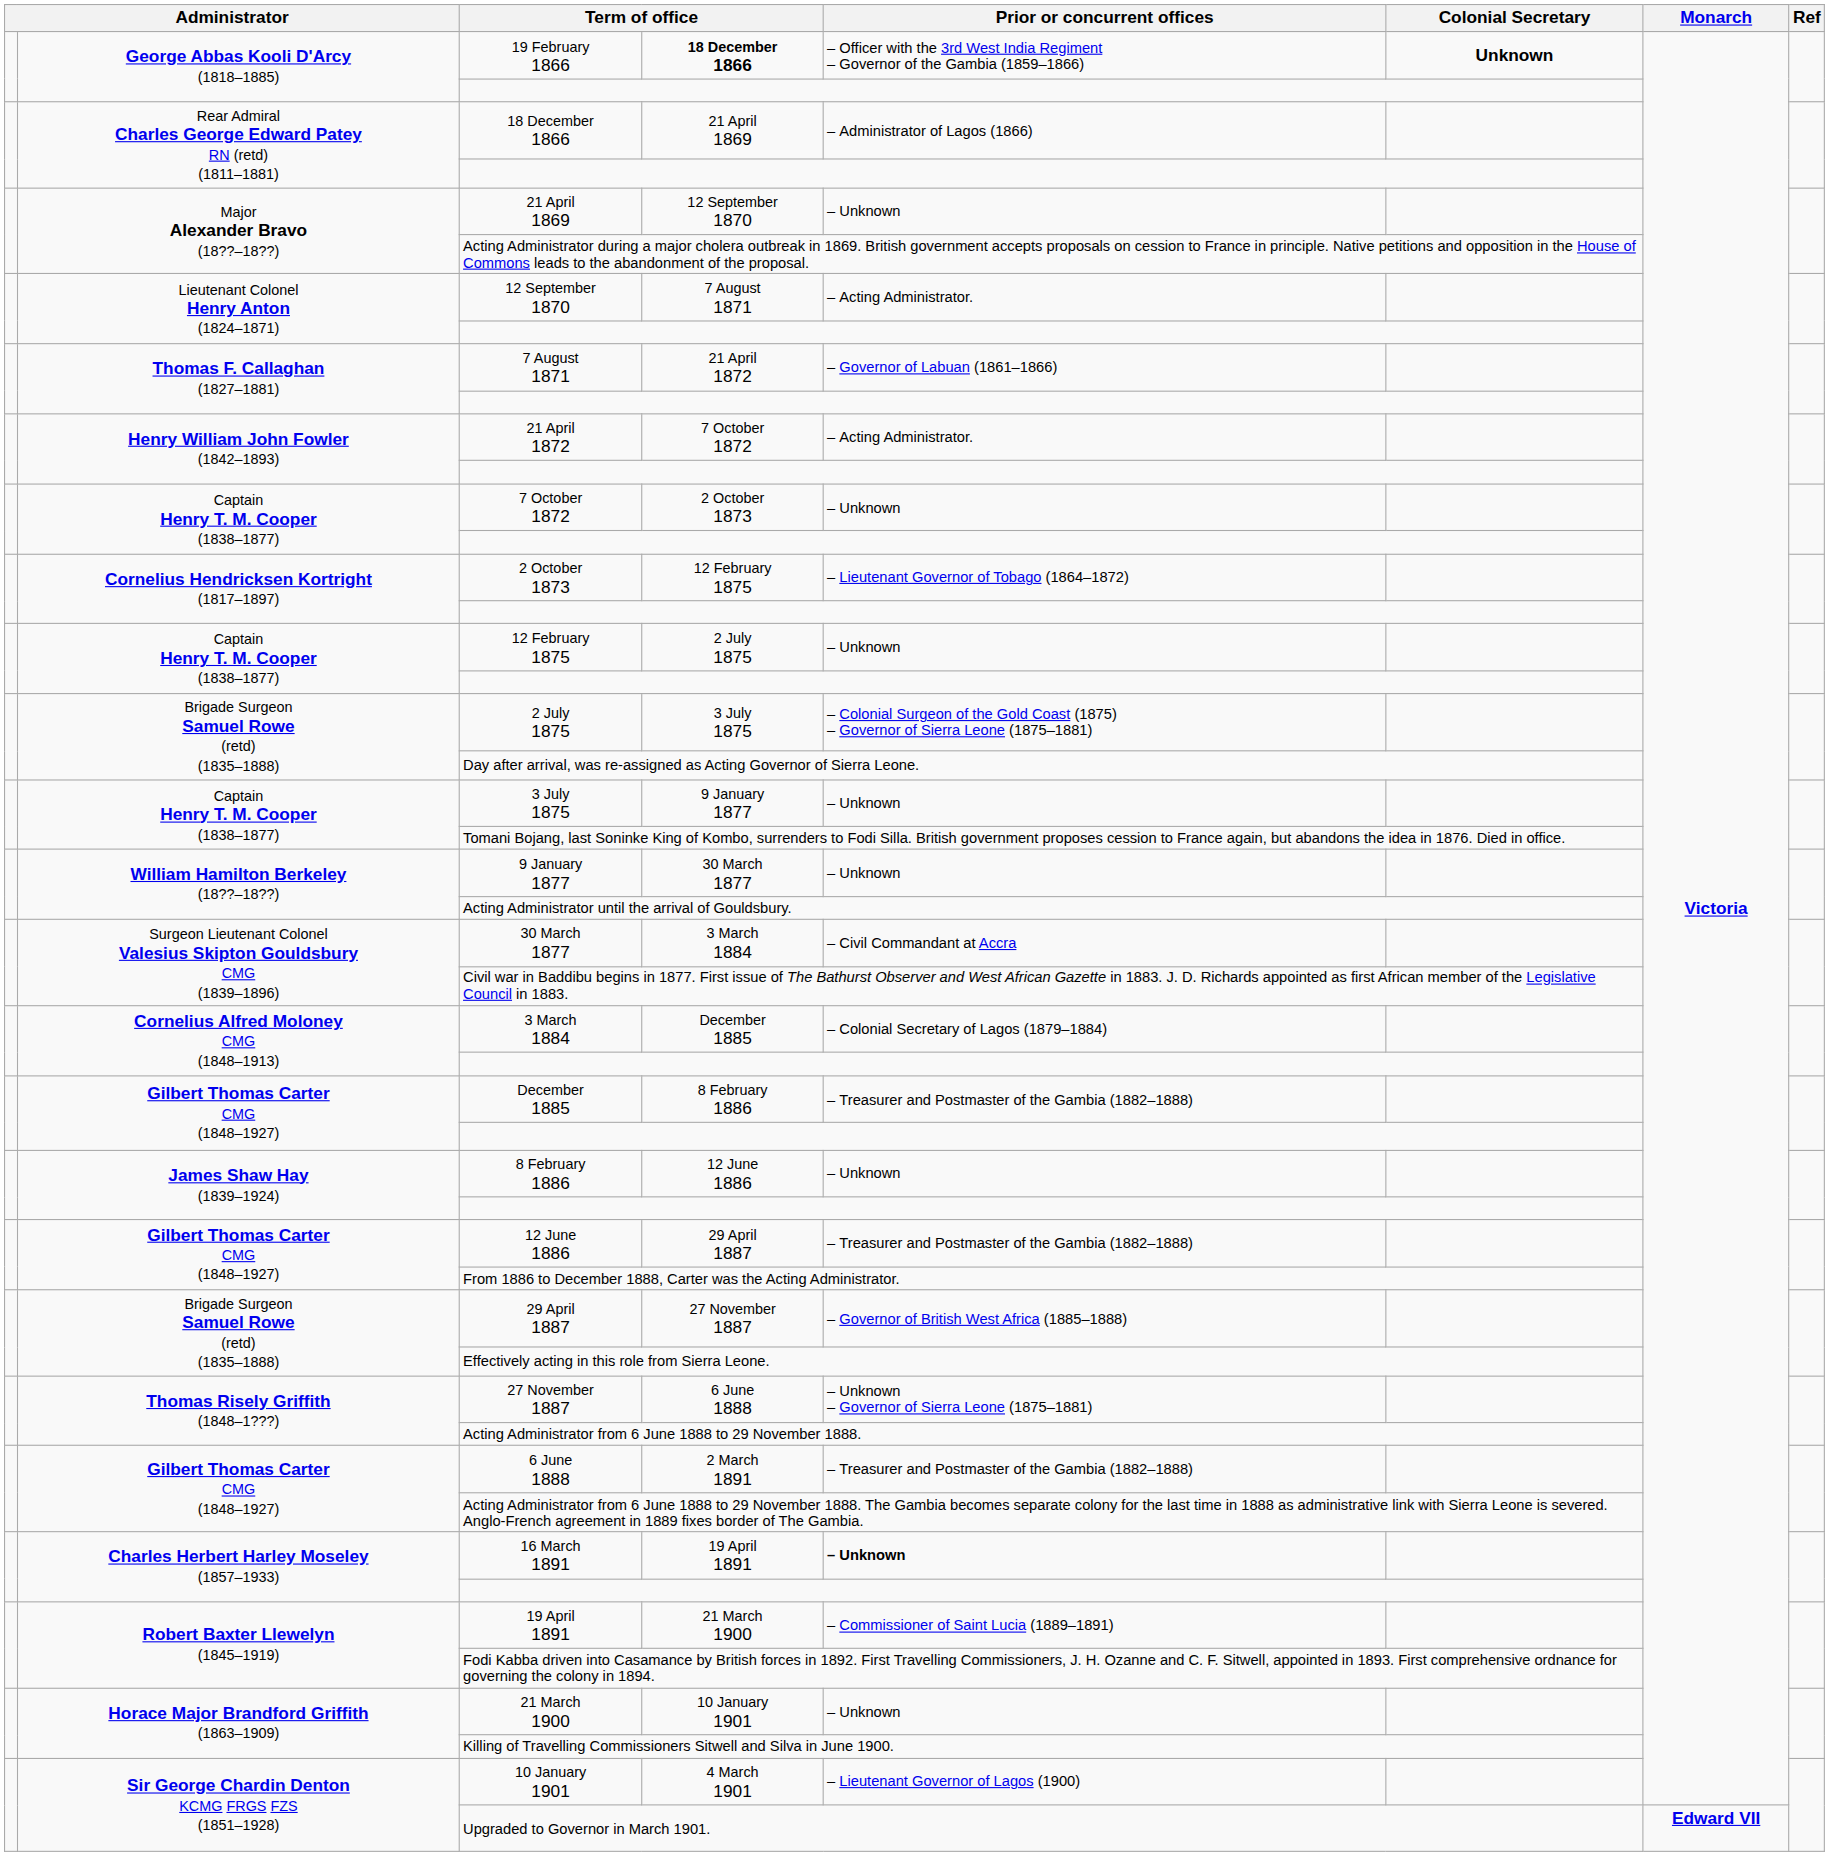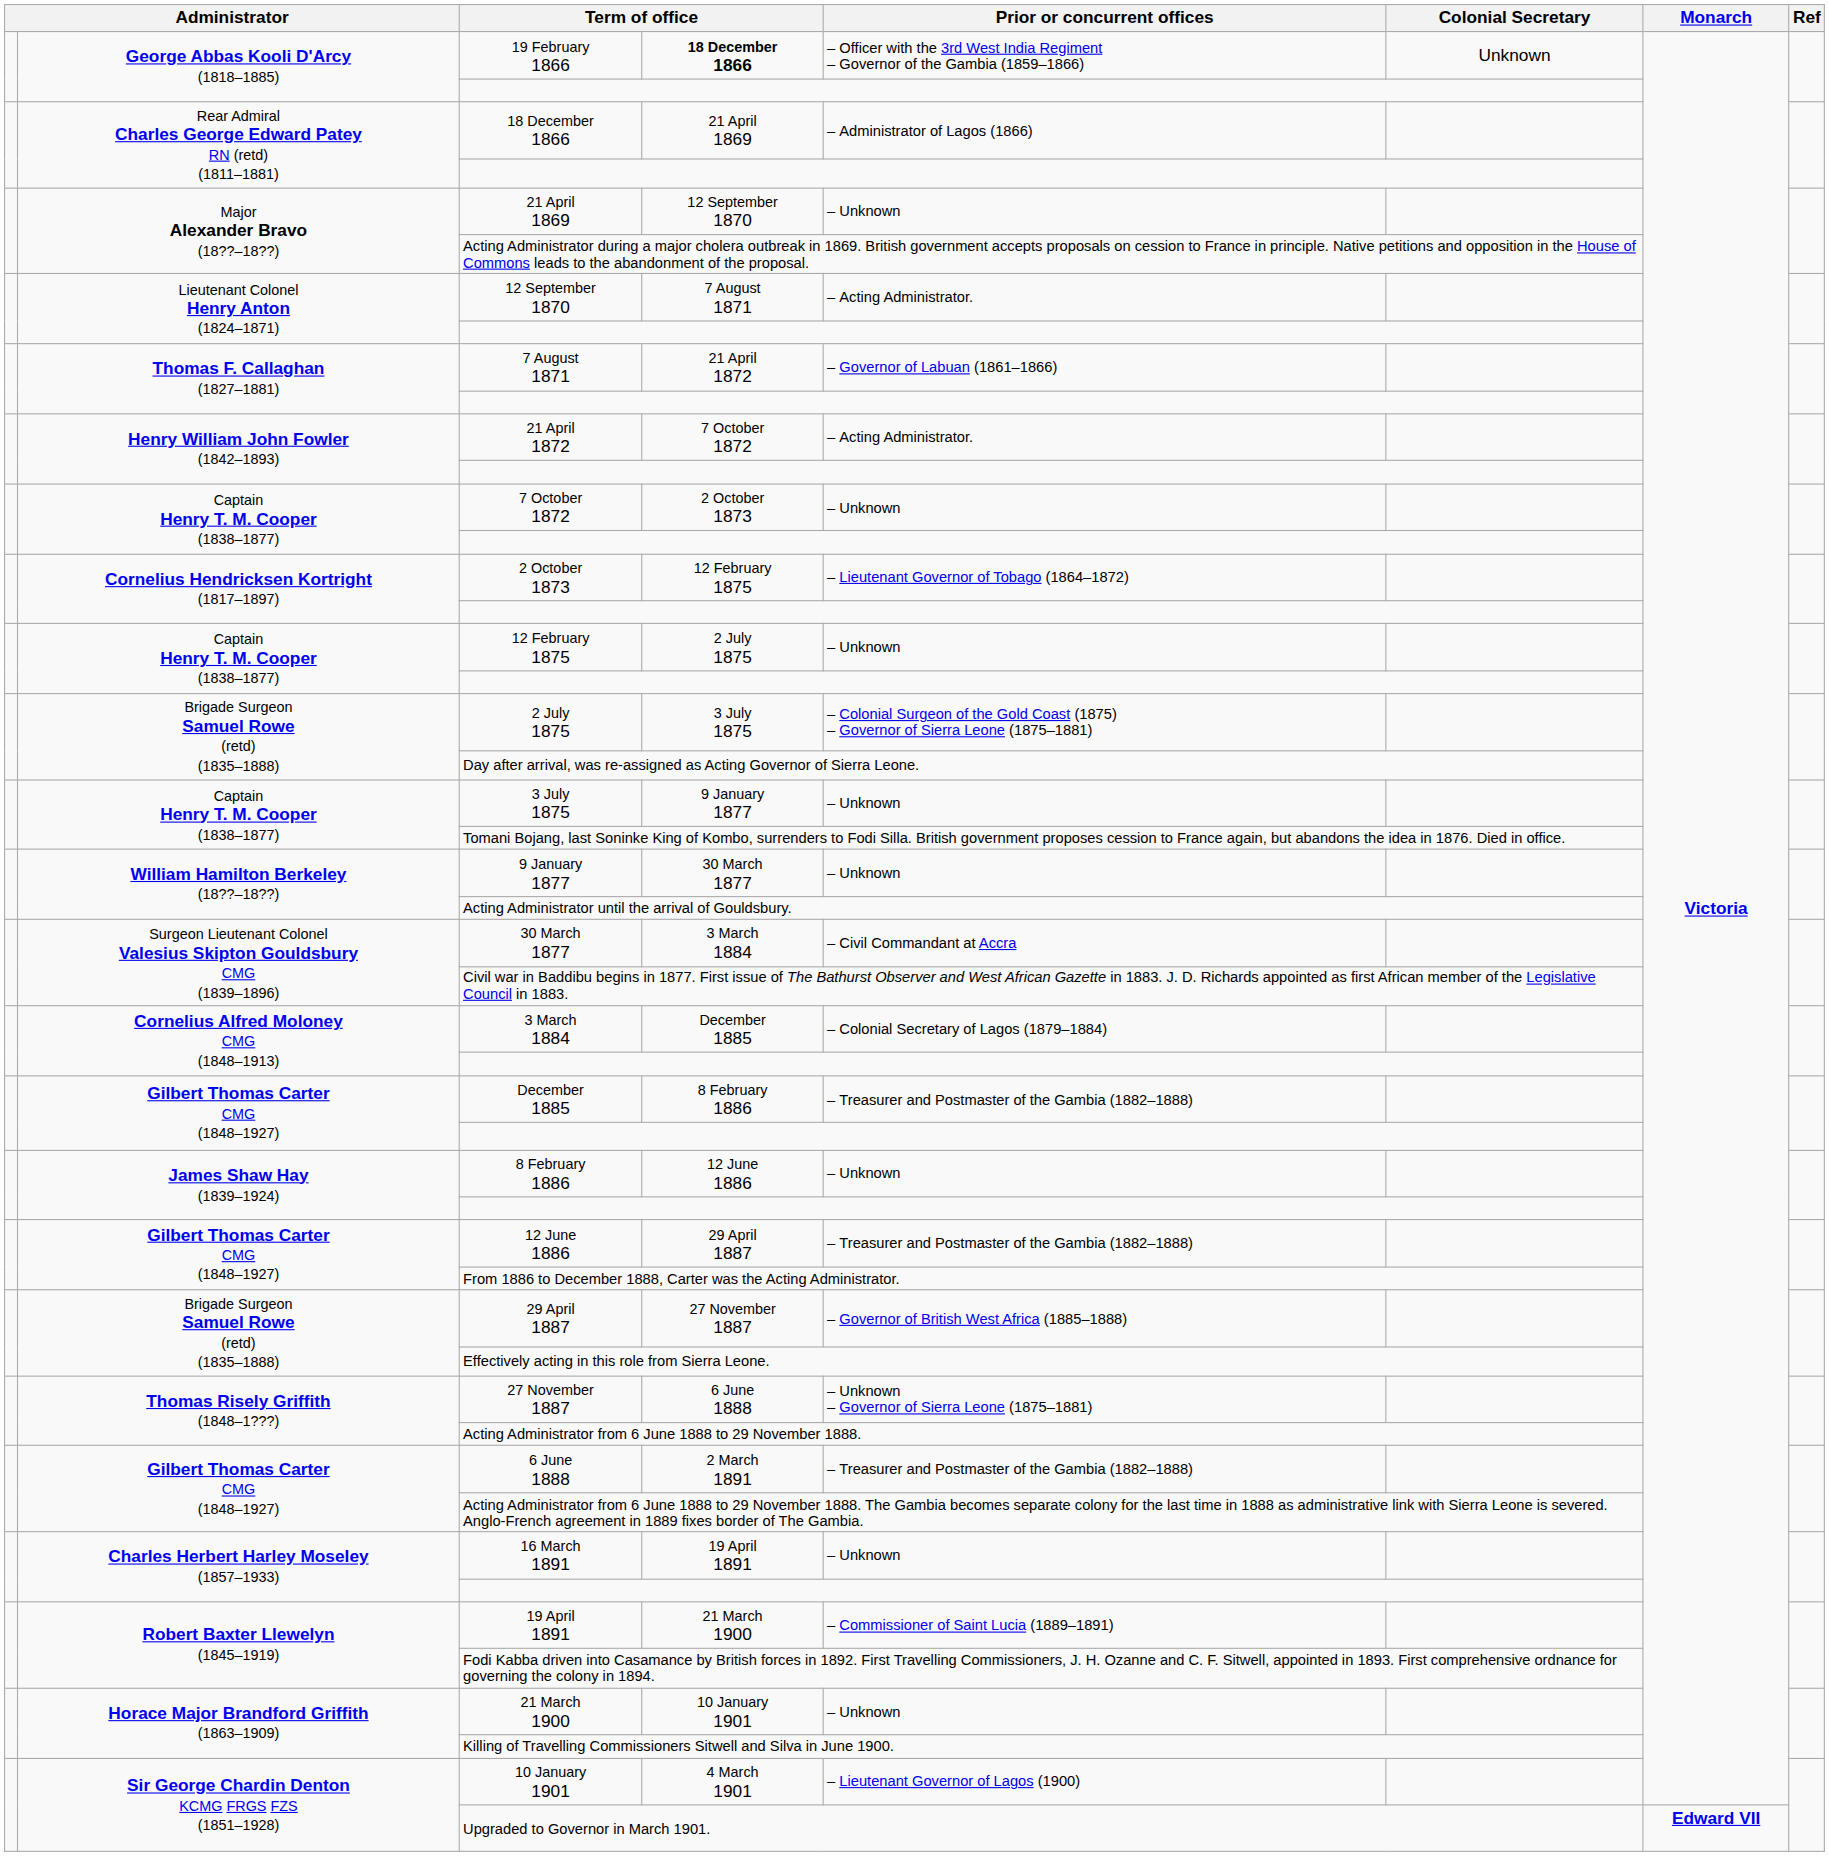19 February 1866 | Colonial Secretary: bold -> normal
16 March 1891 | Prior or concurrent offices: bold -> normal
